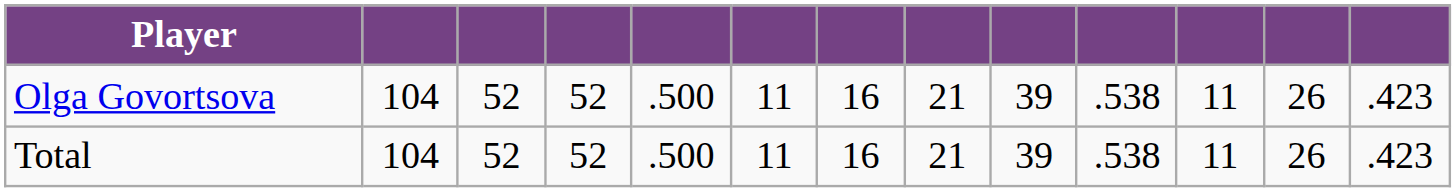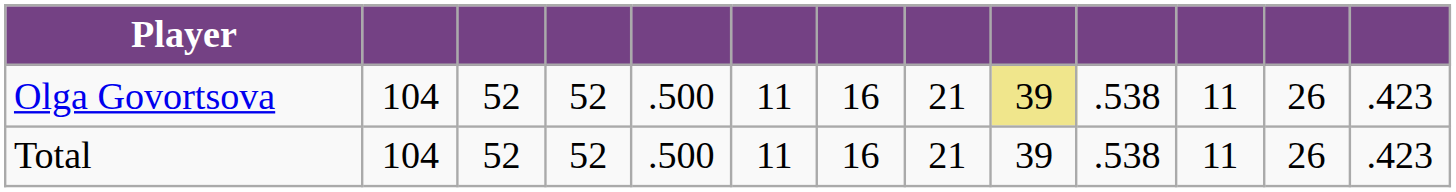Olga Govortsova | column 9: no background -> khaki background
